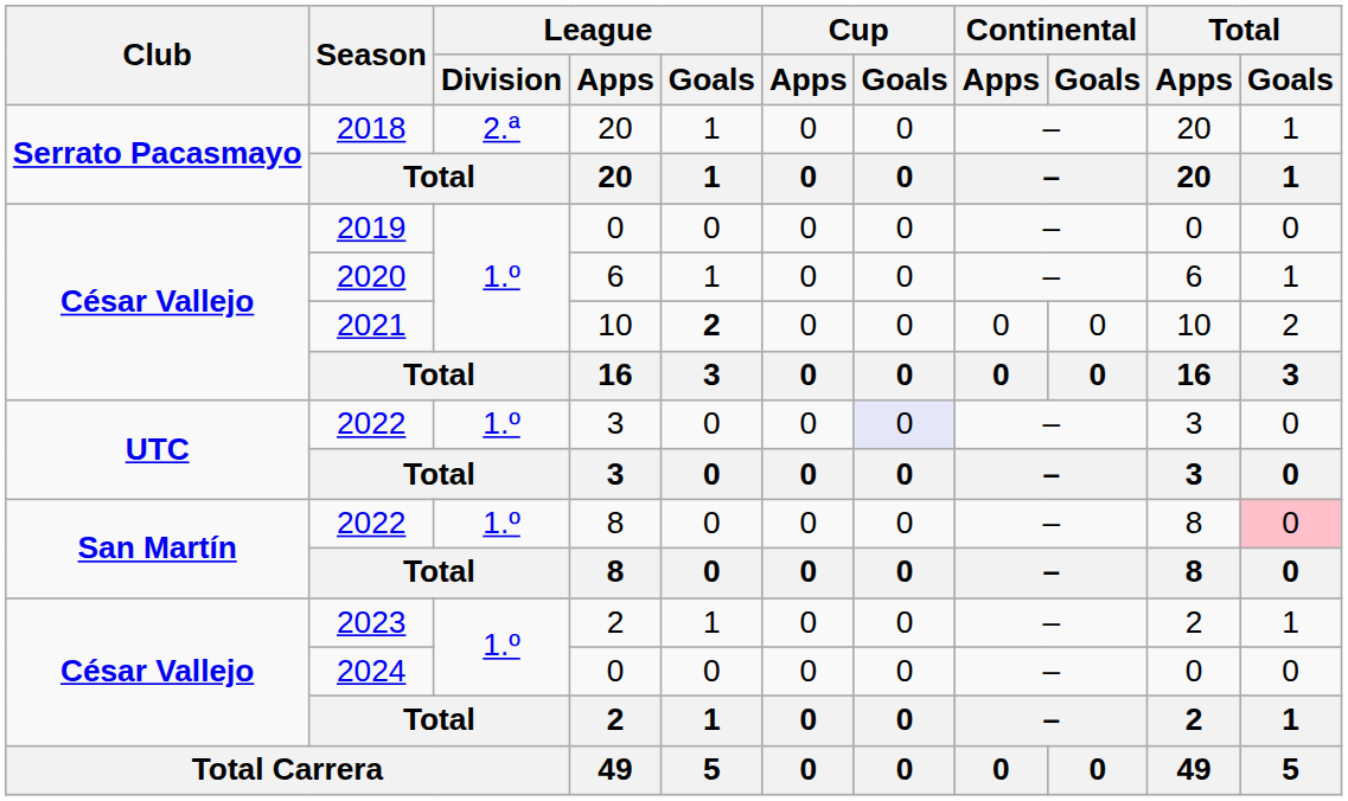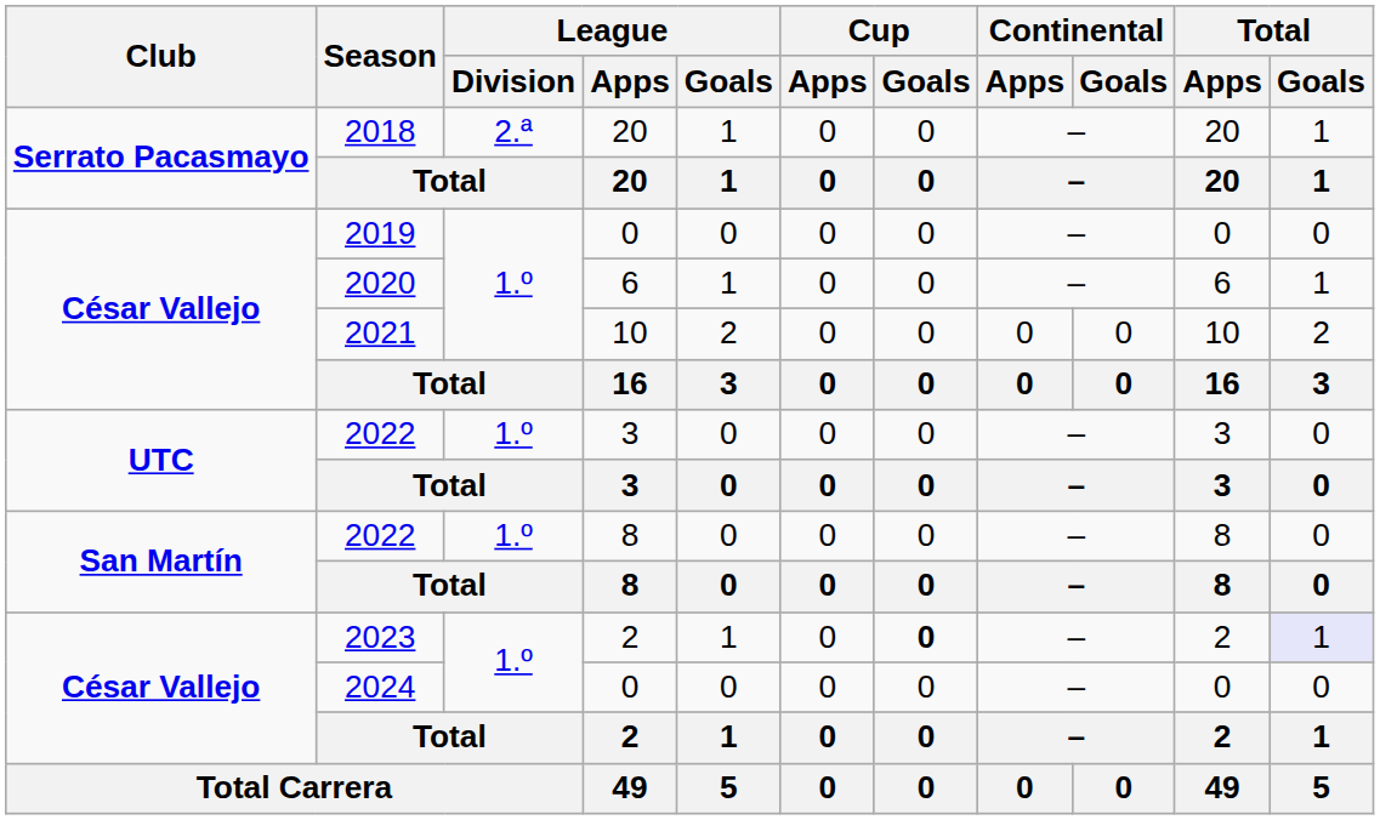2021 | League / Goals: bold -> normal
2022 / 3 | Cup / Goals: lavender background -> no background
2022 / 8 | Total / Goals: pink background -> no background
2023 | Cup / Goals: normal -> bold
2023 | Total / Goals: no background -> lavender background
